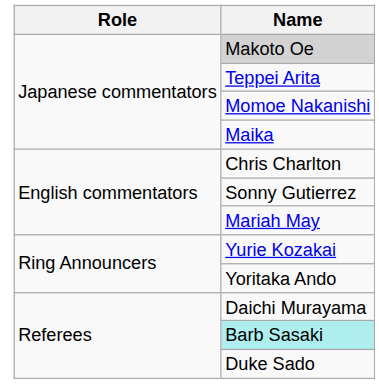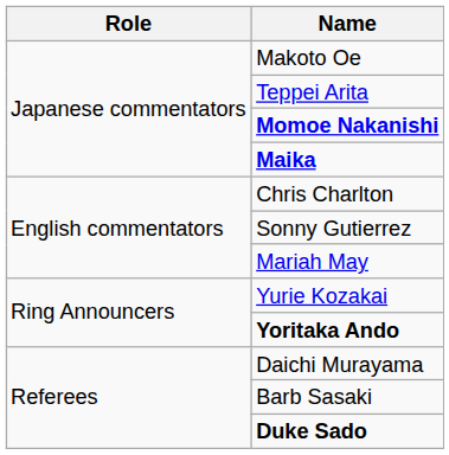Makoto Oe | Name: lightgrey background -> no background
Momoe Nakanishi | Name: normal -> bold
Maika | Name: normal -> bold
Yoritaka Ando | Name: normal -> bold
Barb Sasaki | Name: paleturquoise background -> no background
Duke Sado | Name: normal -> bold
